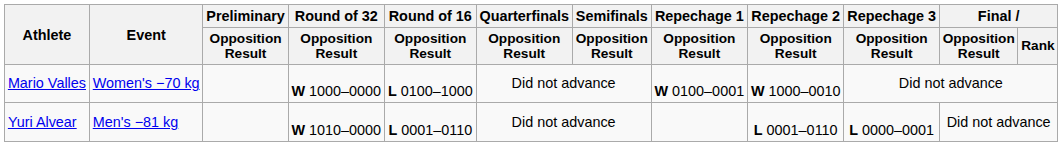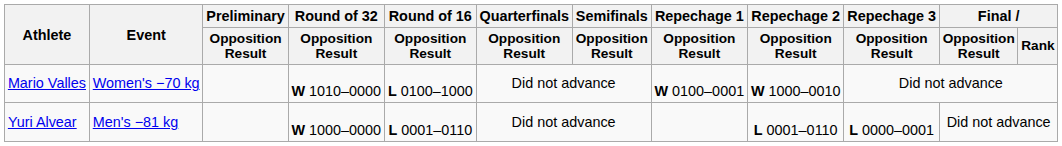Mario Valles | Round of 32 / Opposition Result: W 1000–0000 -> W 1010–0000
Yuri Alvear | Round of 32 / Opposition Result: W 1010–0000 -> W 1000–0000
